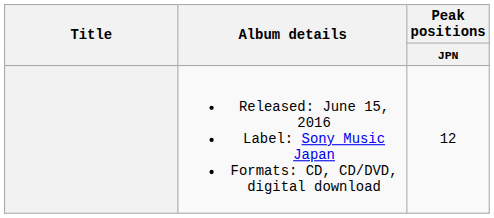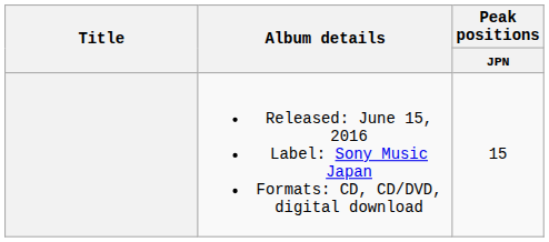row 3 | Peak positions / JPN: 12 -> 15
